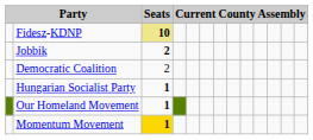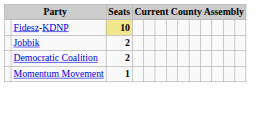Democratic Coalition | Seats: normal -> bold
- row: Hungarian Socialist Party | 1
- row: Our Homeland Movement | 1
Momentum Movement | Seats: gold background -> no background
